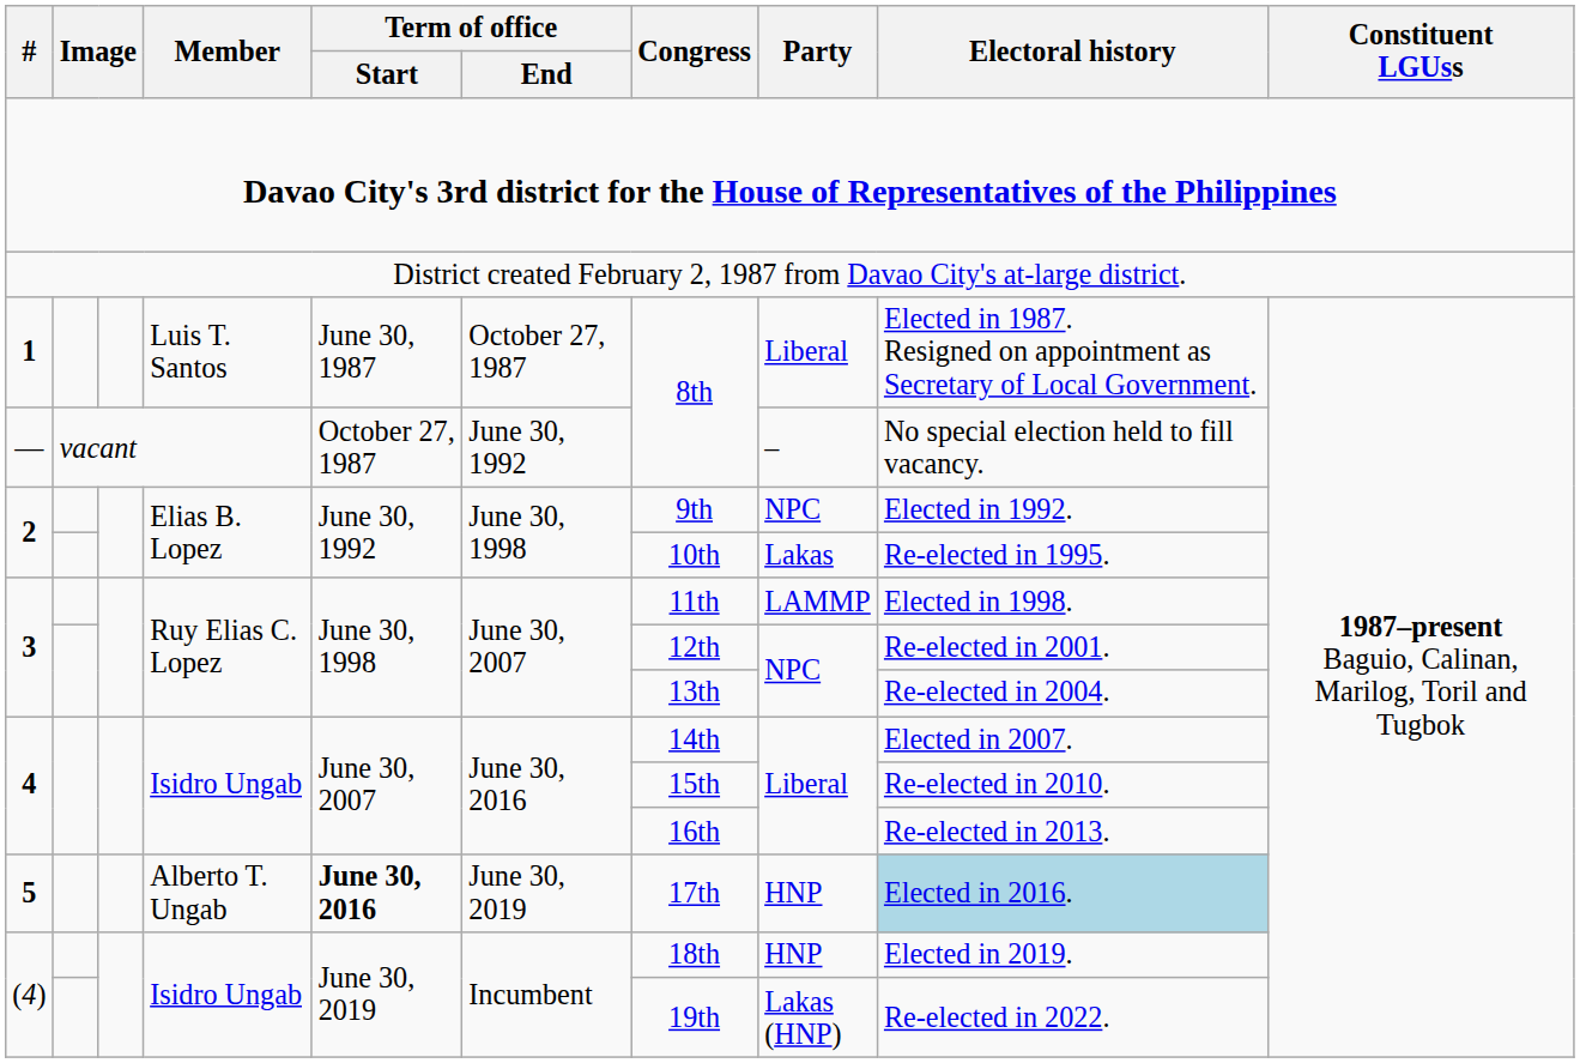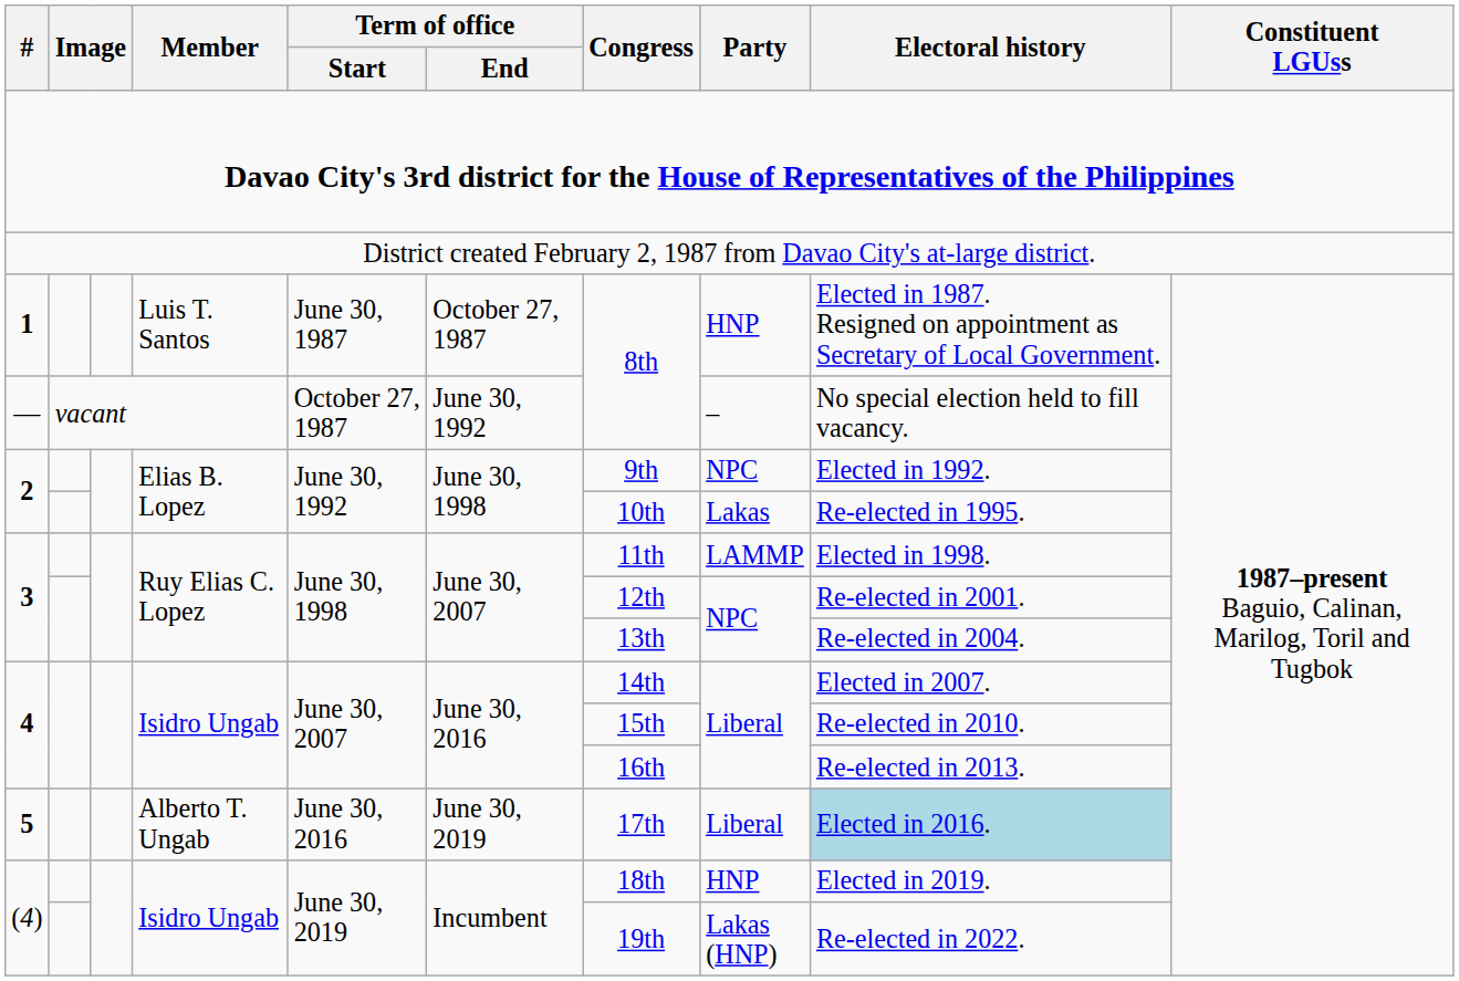1 | Party: Liberal -> HNP
5 | Term of office / Start: bold -> normal
5 | Party: HNP -> Liberal
